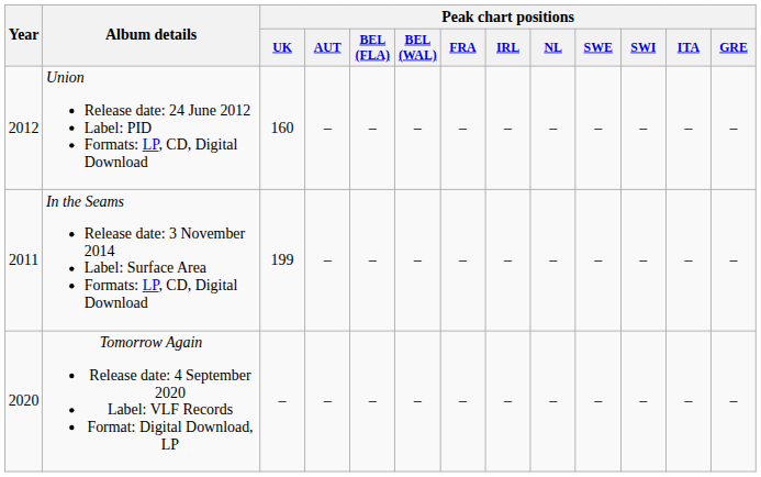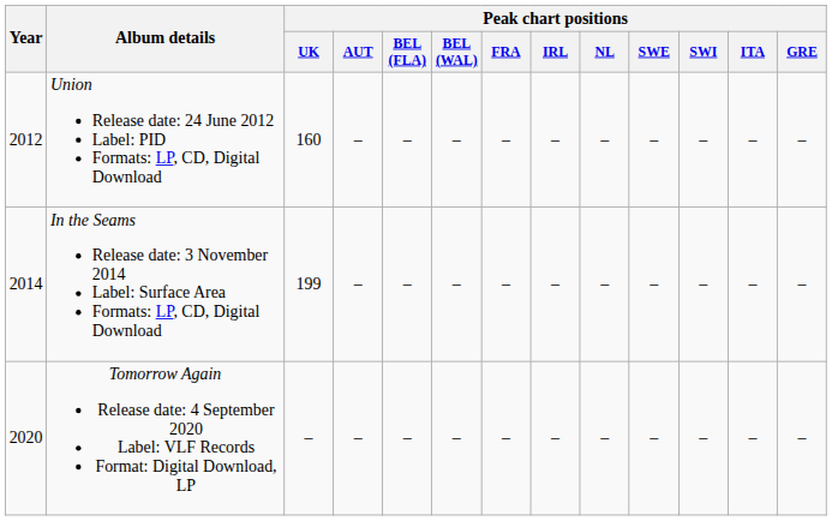row 4 | Year: 2011 -> 2014
